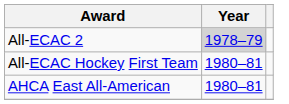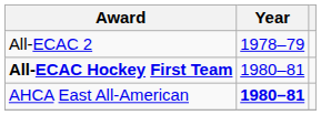row 2 | Year: lightgrey background -> no background
row 3 | Award: normal -> bold
row 4 | Year: normal -> bold
